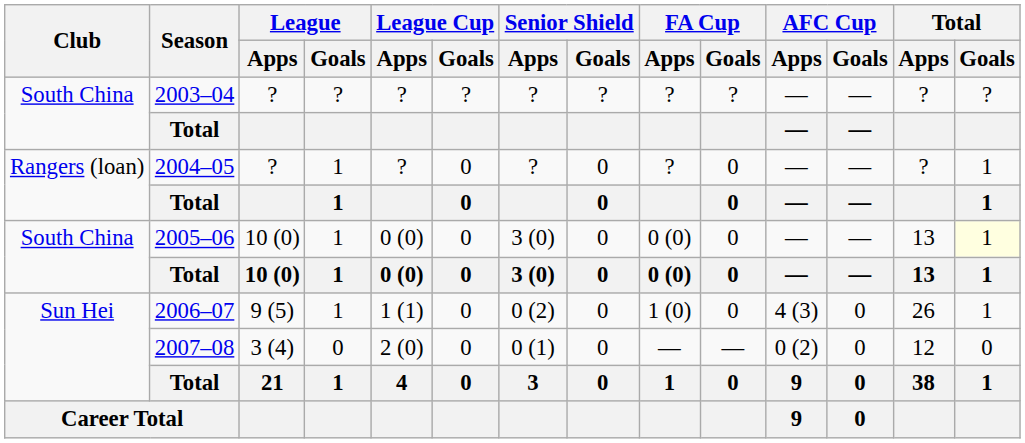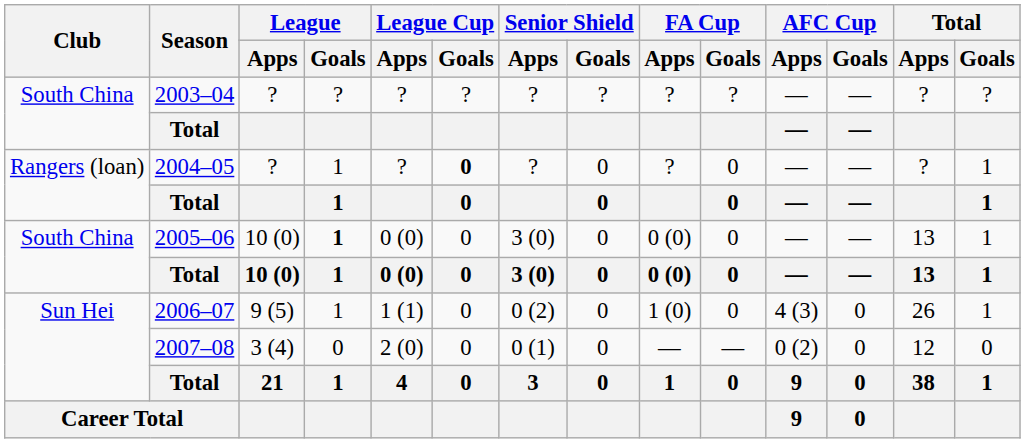2004–05 | League Cup / Goals: normal -> bold
2005–06 | League / Goals: normal -> bold
2005–06 | Total / Goals: lightyellow background -> no background
